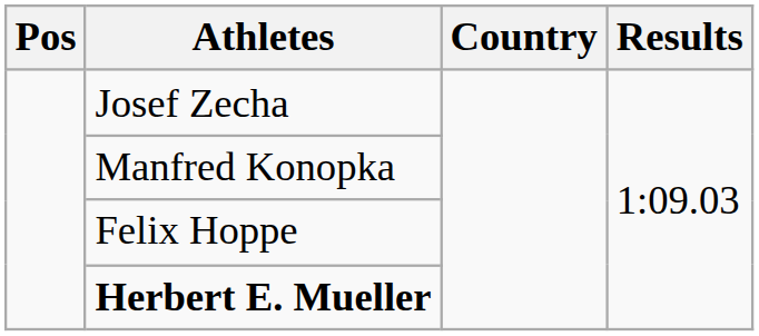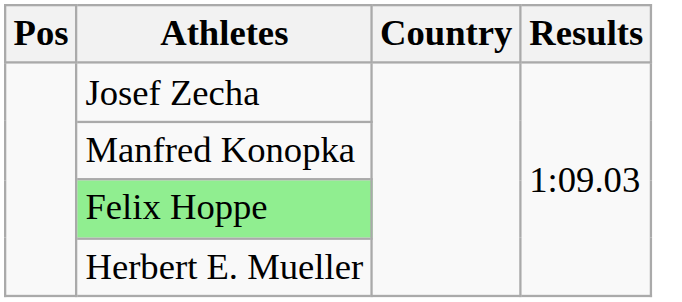Felix Hoppe | Athletes: no background -> lightgreen background
Herbert E. Mueller | Athletes: bold -> normal
